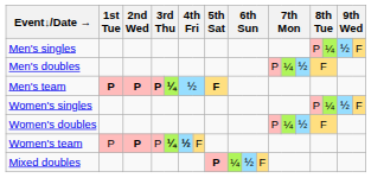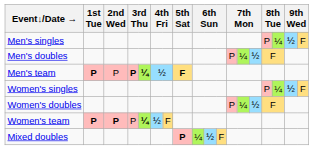Men's team | 2nd Wed: bold -> normal
Women's team | 1st Tue: normal -> bold
Women's team | column 6: bold -> normal
